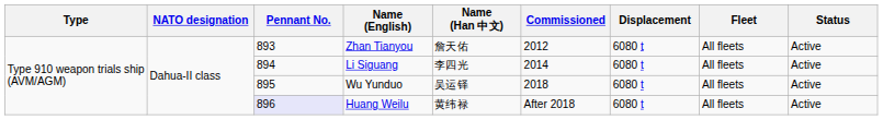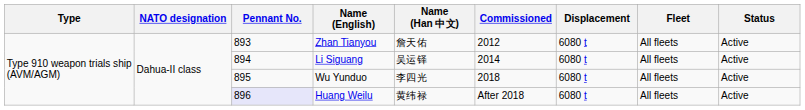Li Siguang | Name (Han 中文): 李四光 -> 吴运铎
Wu Yunduo | Name (Han 中文): 吴运铎 -> 李四光
